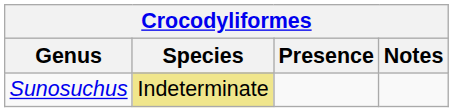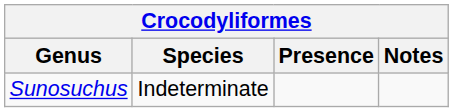Sunosuchus | Species: khaki background -> no background
